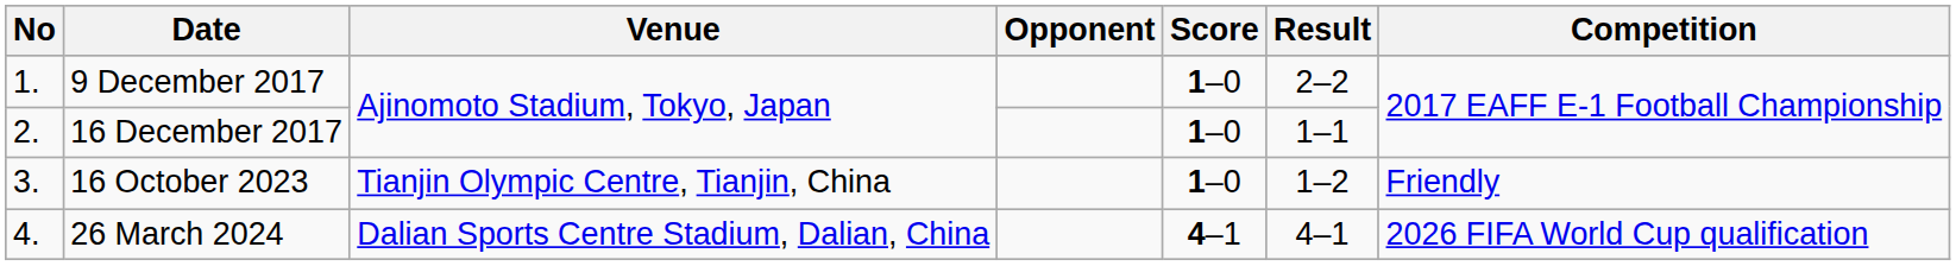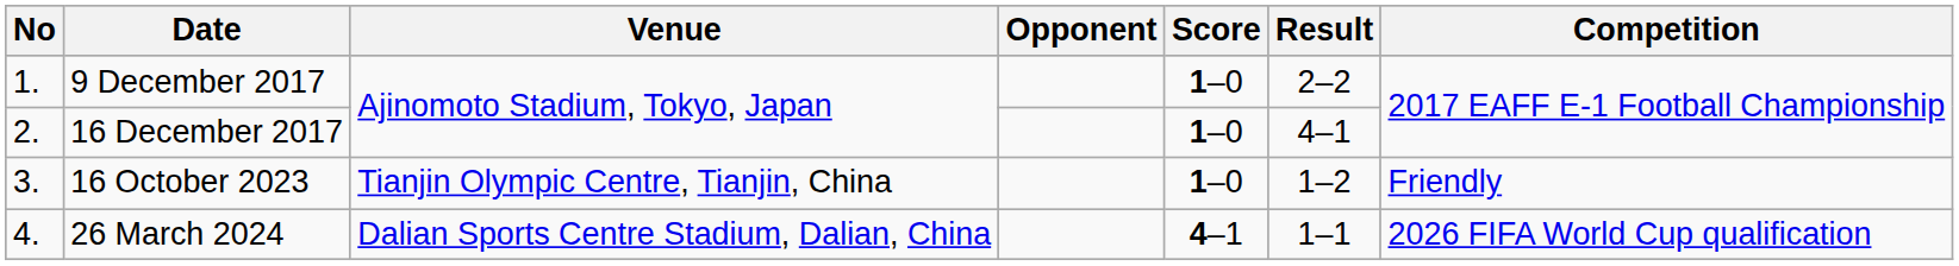16 December 2017 | Result: 1–1 -> 4–1
26 March 2024 | Result: 4–1 -> 1–1
